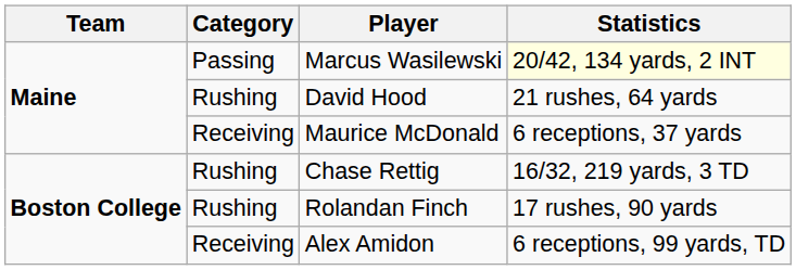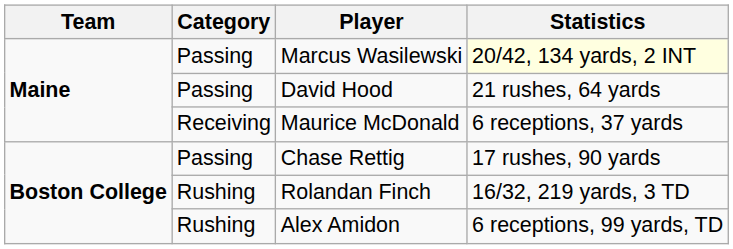David Hood | Category: Rushing -> Passing
Chase Rettig | Category: Rushing -> Passing
Chase Rettig | Statistics: 16/32, 219 yards, 3 TD -> 17 rushes, 90 yards
Rolandan Finch | Statistics: 17 rushes, 90 yards -> 16/32, 219 yards, 3 TD
Alex Amidon | Category: Receiving -> Rushing
